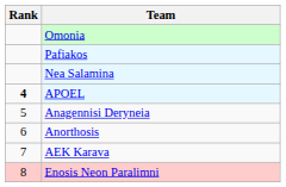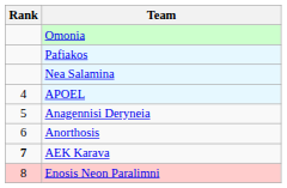APOEL | Rank: bold -> normal
AEK Karava | Rank: normal -> bold
